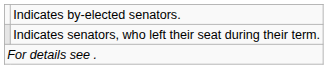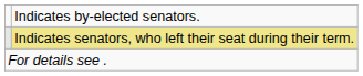row 2 | column 2: no background -> khaki background
